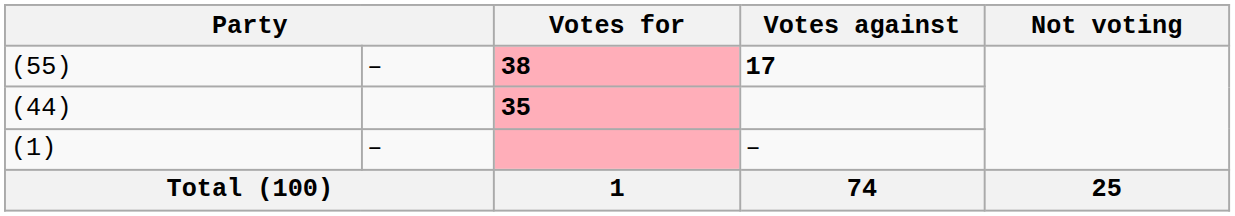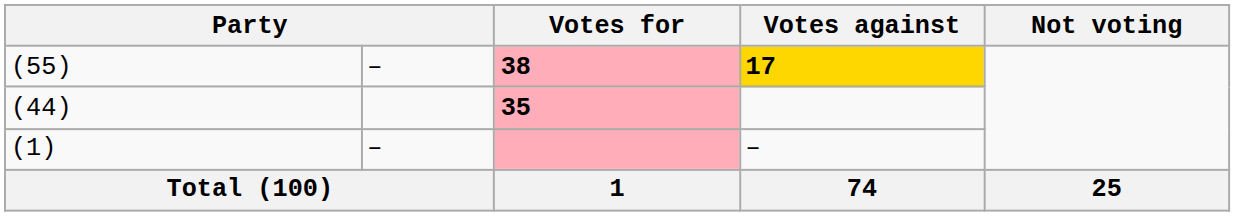(55) | Votes against: no background -> gold background
